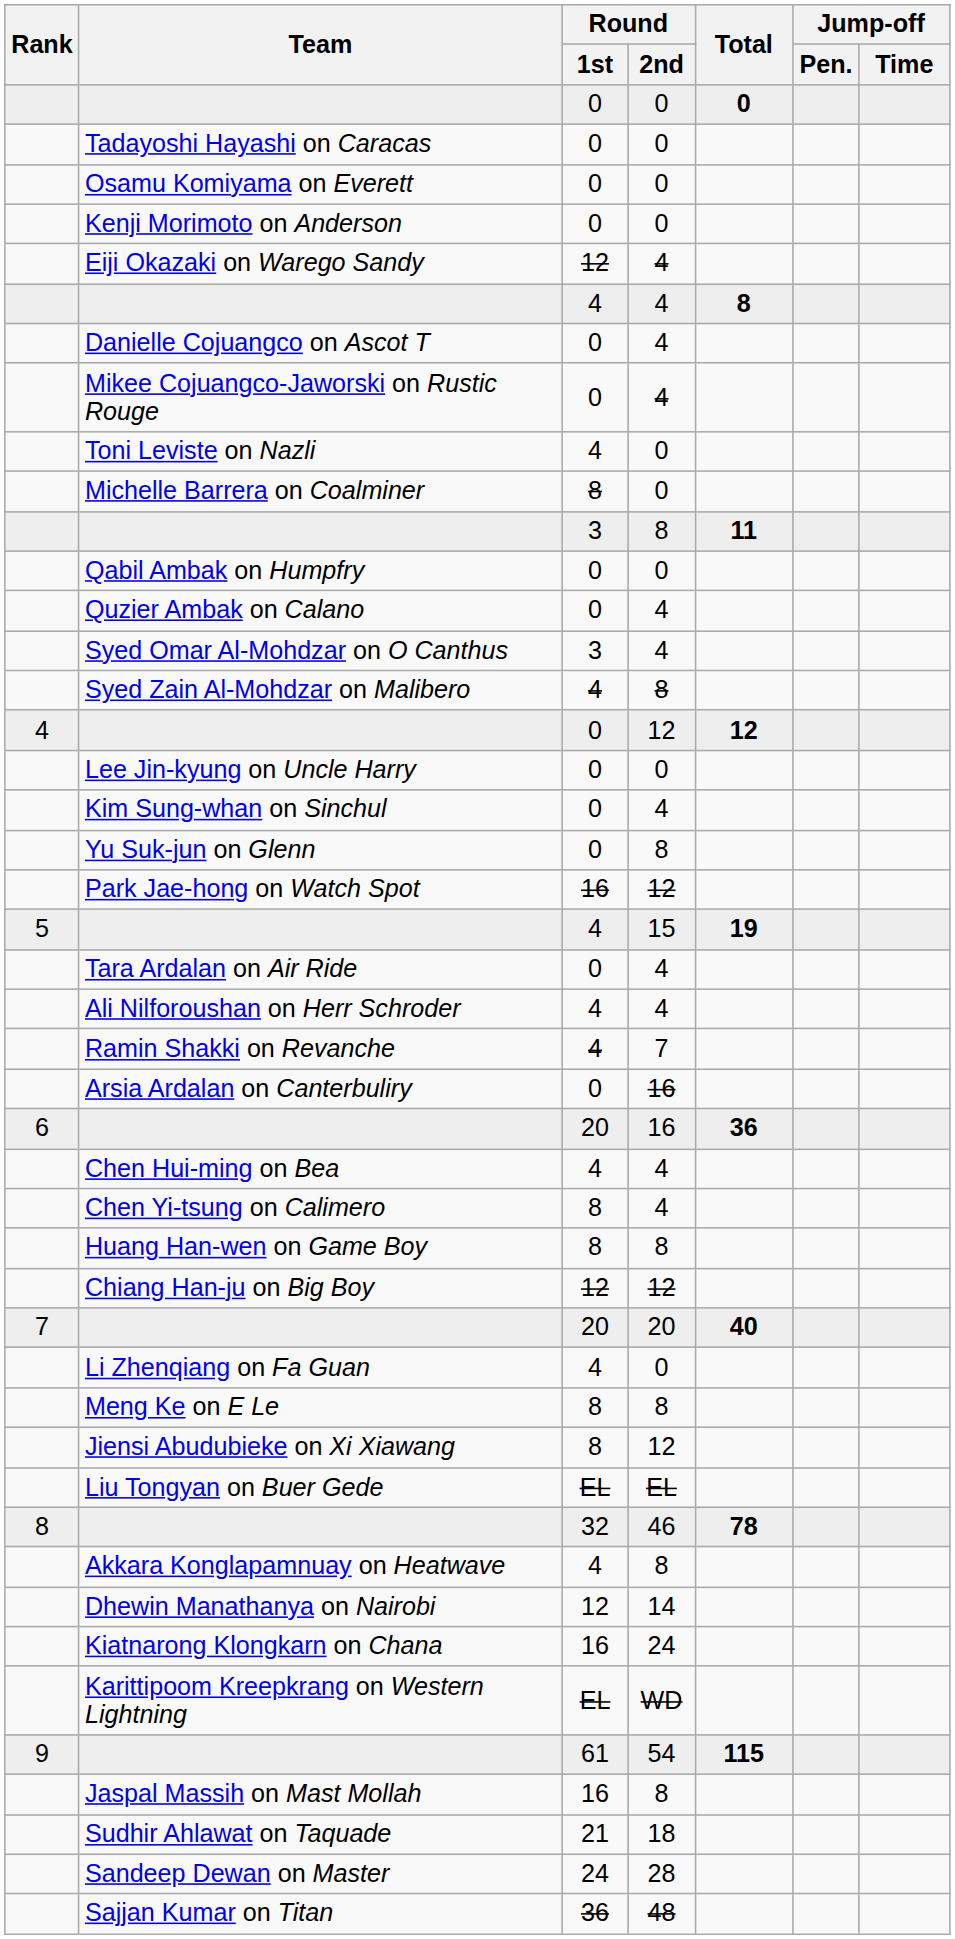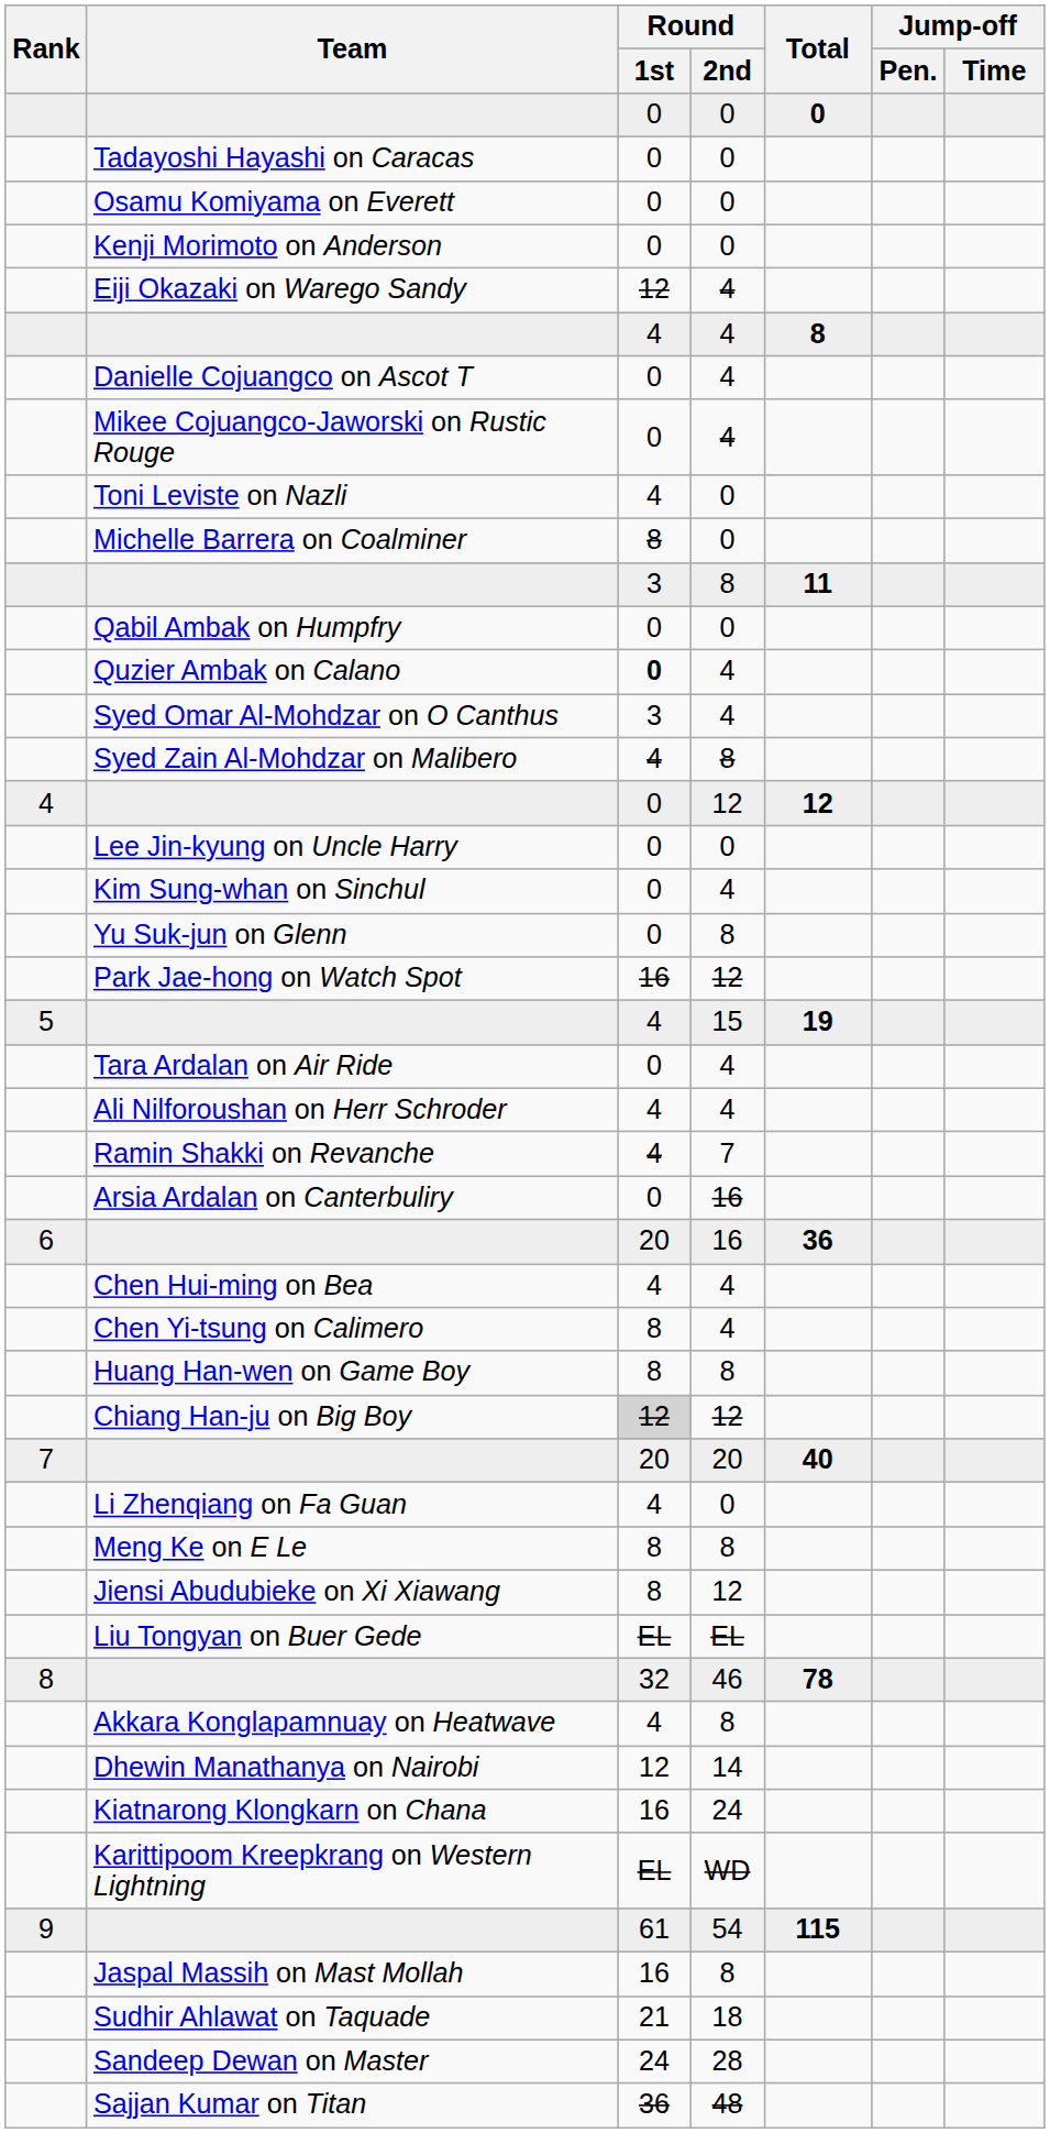Quzier Ambak on Calano | Round / 1st: normal -> bold
Chiang Han-ju on Big Boy | Round / 1st: no background -> lightgrey background
